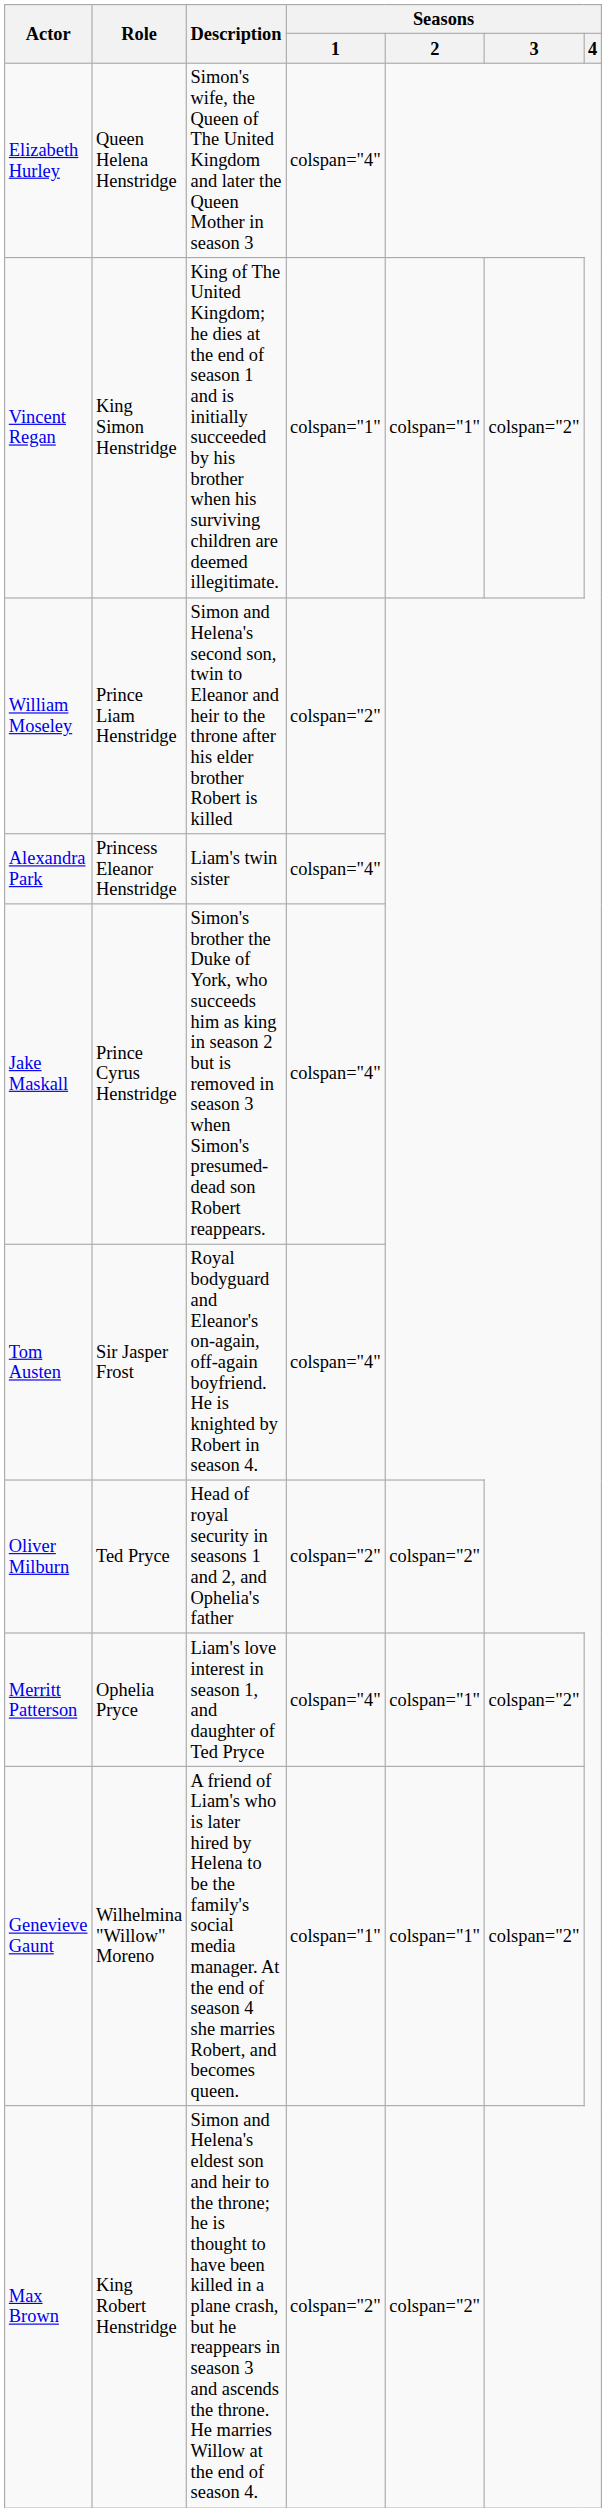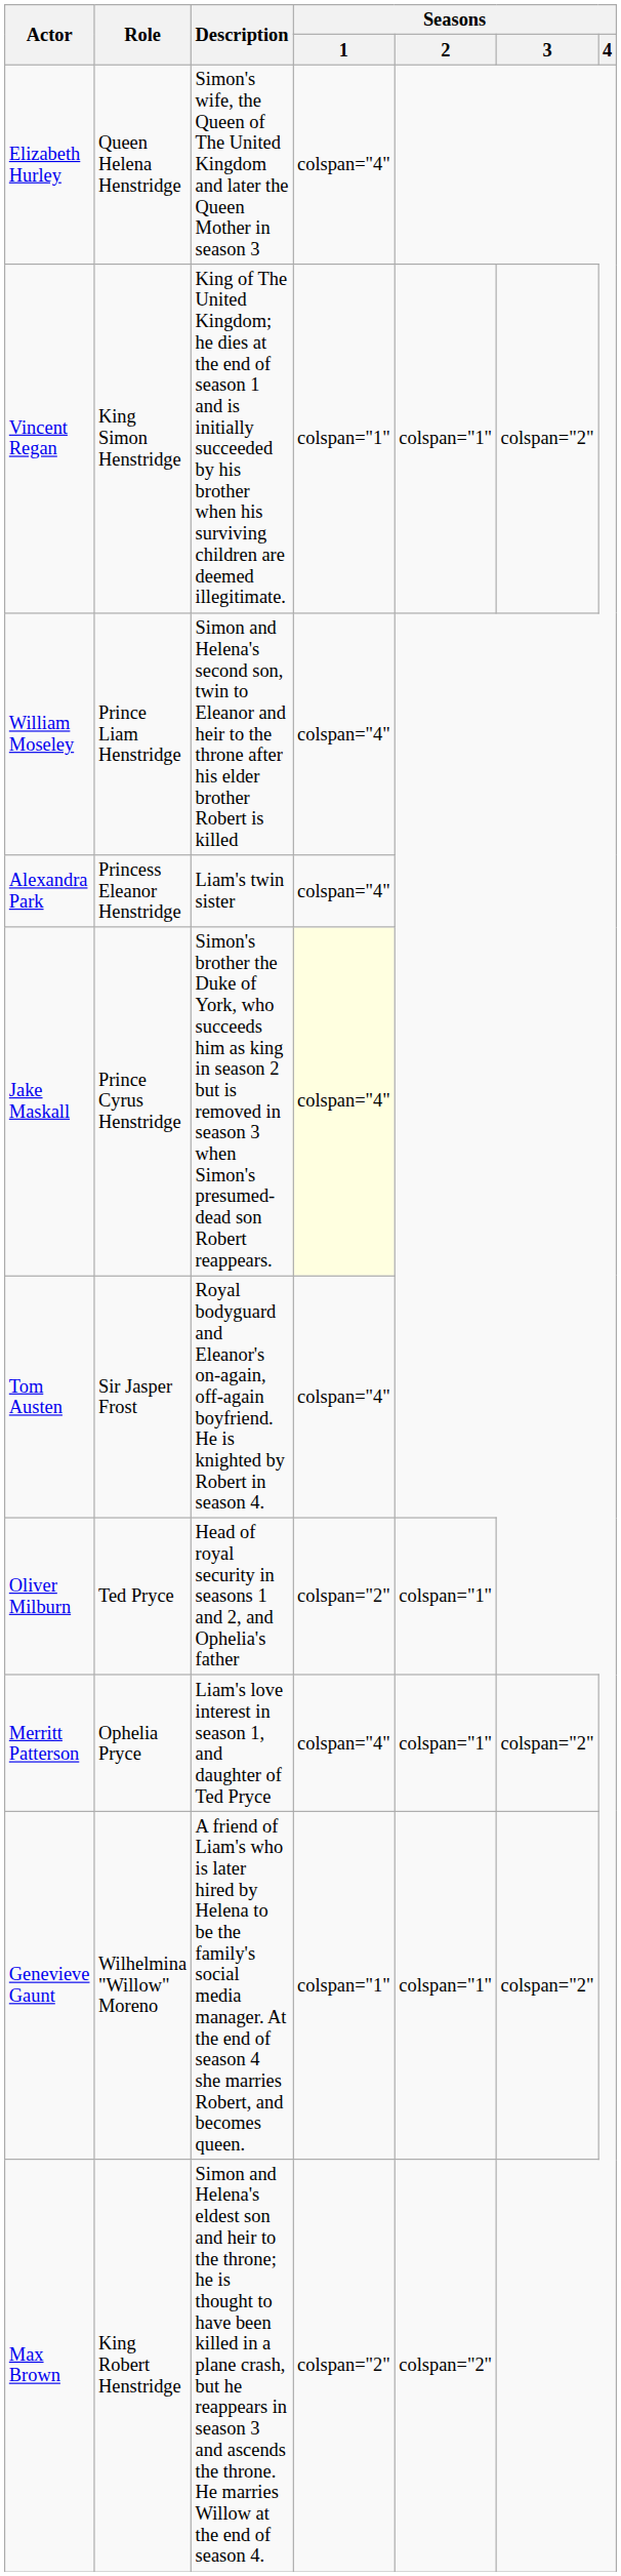William Moseley | Seasons / 1: colspan="2" -> colspan="4"
Jake Maskall | Seasons / 1: no background -> lightyellow background
Oliver Milburn | Seasons / 2: colspan="2" -> colspan="1"
